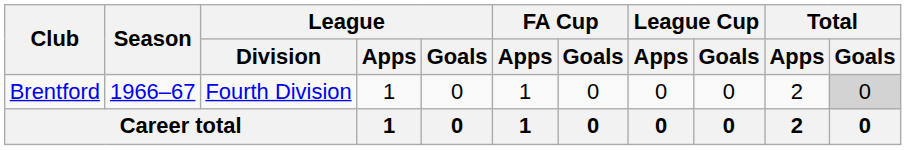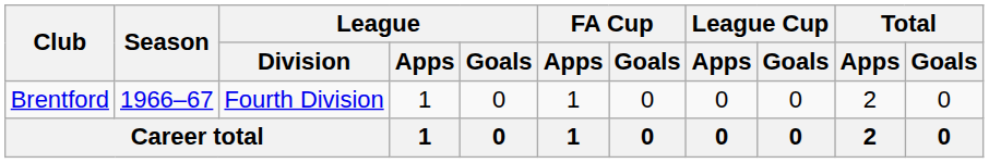Brentford | Total / Goals: lightgrey background -> no background
